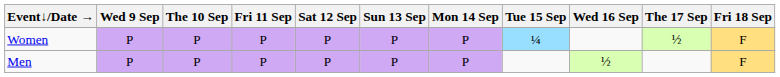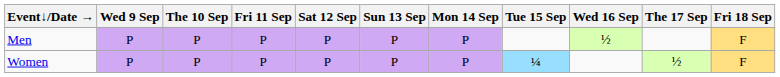rows swapped: Men <-> Women
